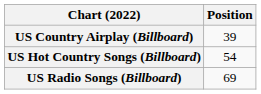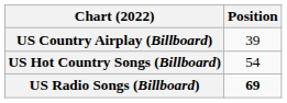US Radio Songs (Billboard) | Position: normal -> bold
